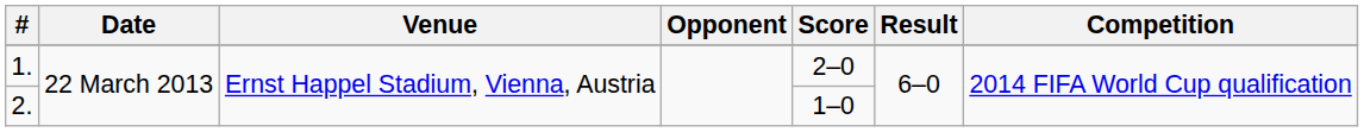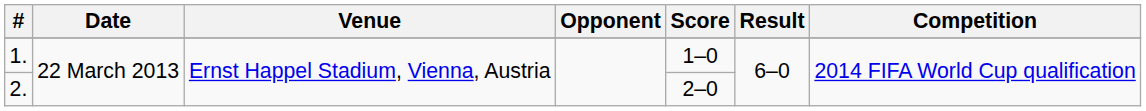1. | Score: 2–0 -> 1–0
2. | Score: 1–0 -> 2–0
